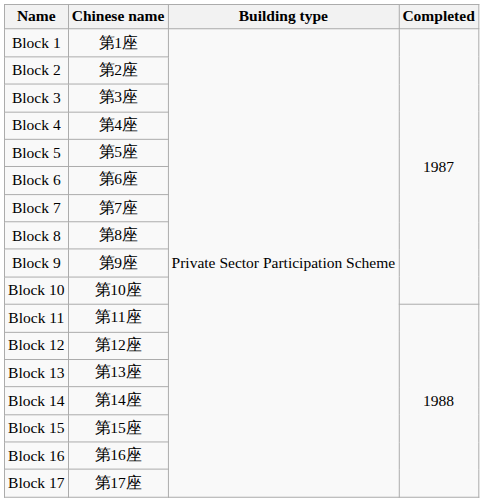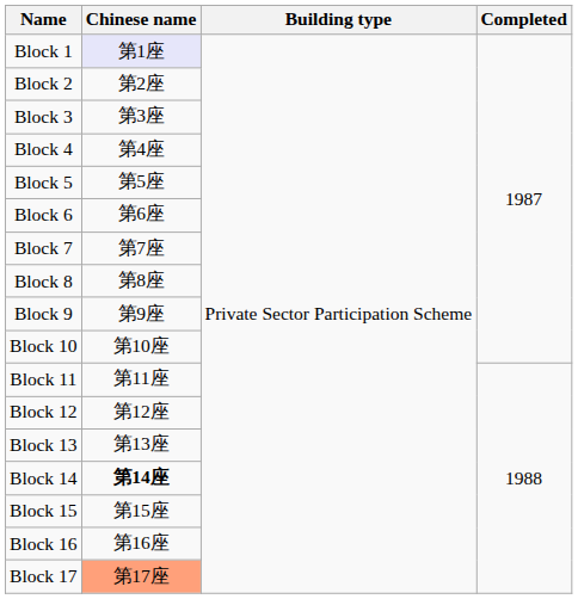Block 1 | Chinese name: no background -> lavender background
Block 14 | Chinese name: normal -> bold
Block 17 | Chinese name: no background -> lightsalmon background
